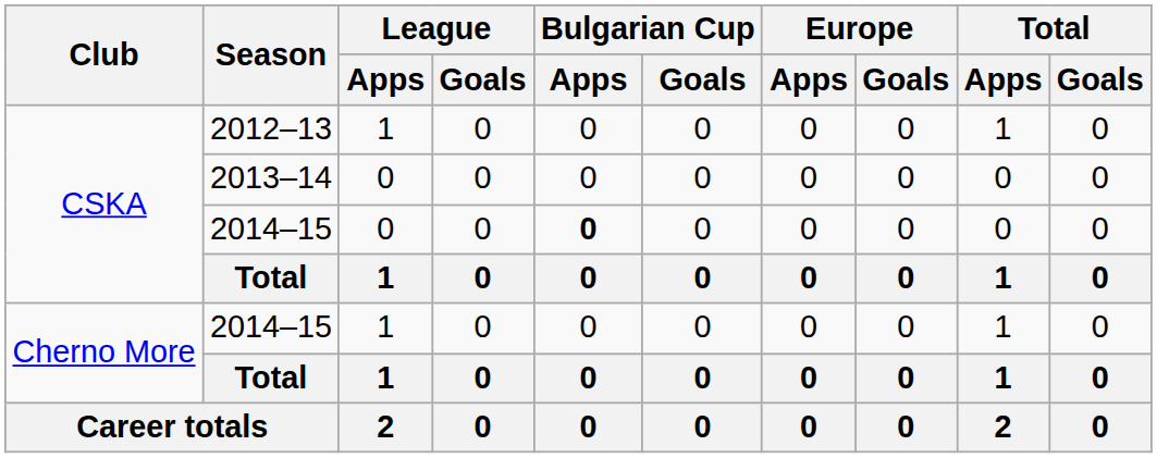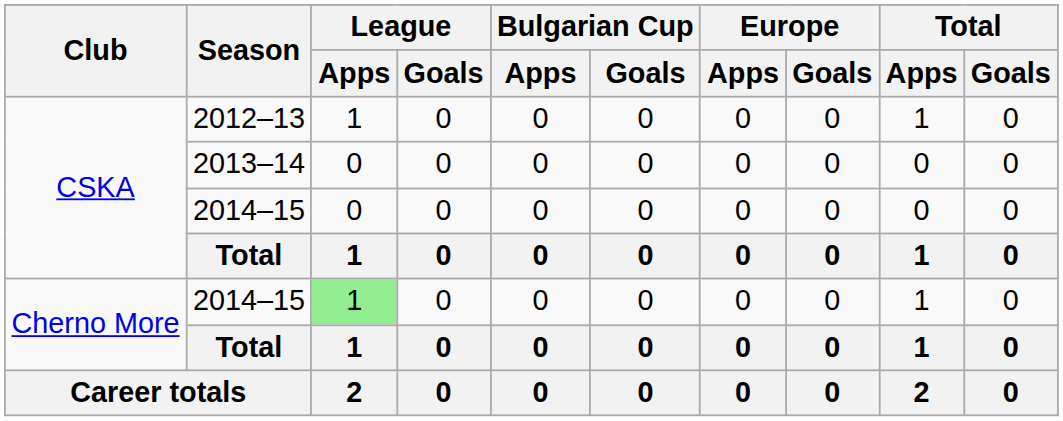CSKA / 2014–15 | Bulgarian Cup / Apps: bold -> normal
Cherno More / 2014–15 | League / Apps: no background -> lightgreen background
